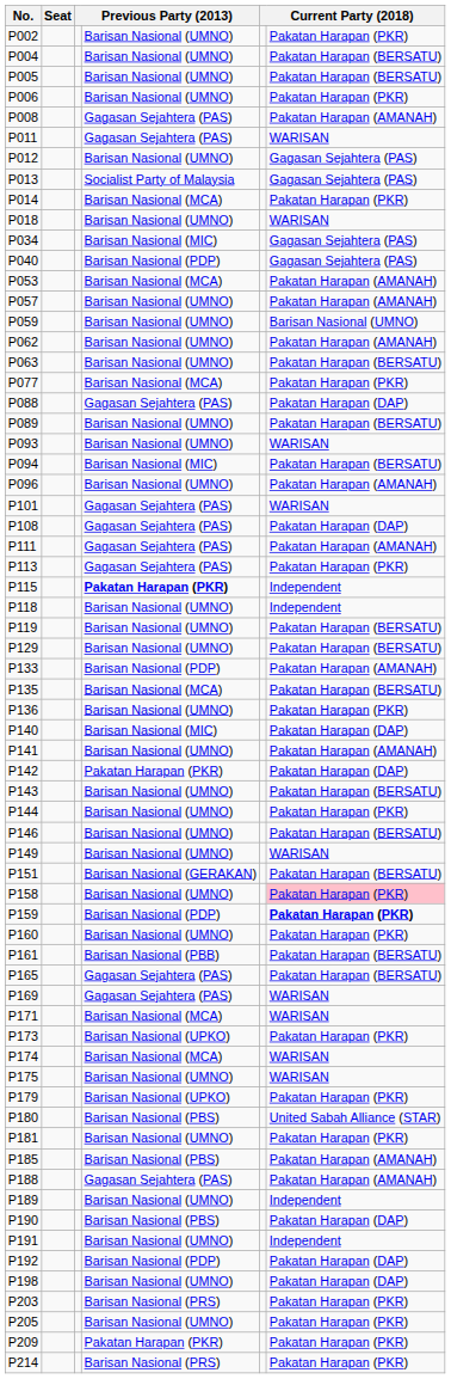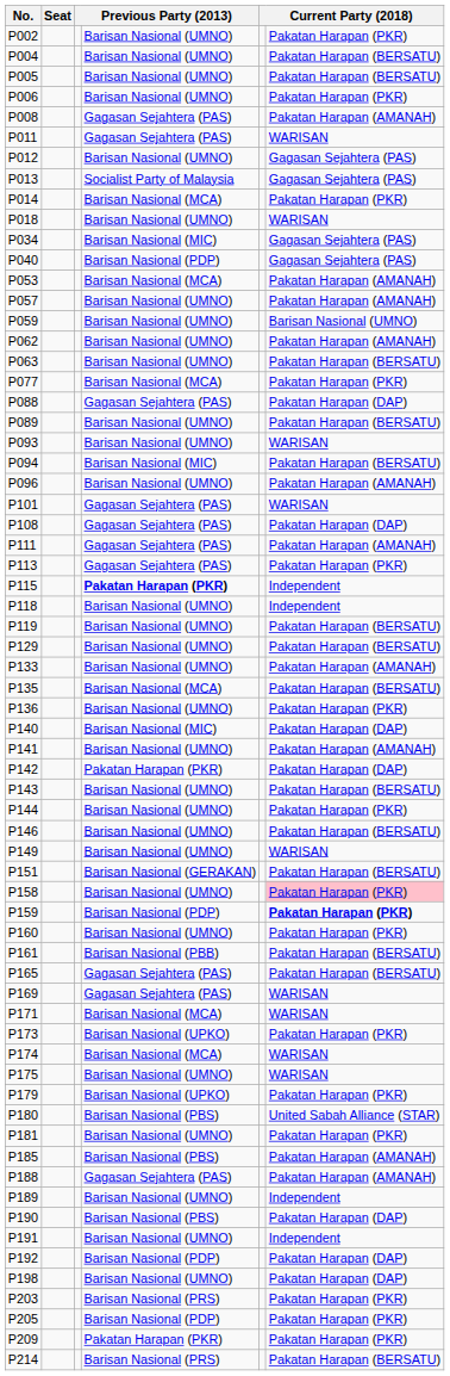P133 | column 4: Barisan Nasional (PDP) -> Barisan Nasional (UMNO)
P205 | column 4: Barisan Nasional (UMNO) -> Barisan Nasional (PDP)
P214 | column 6: Pakatan Harapan (PKR) -> Pakatan Harapan (BERSATU)
